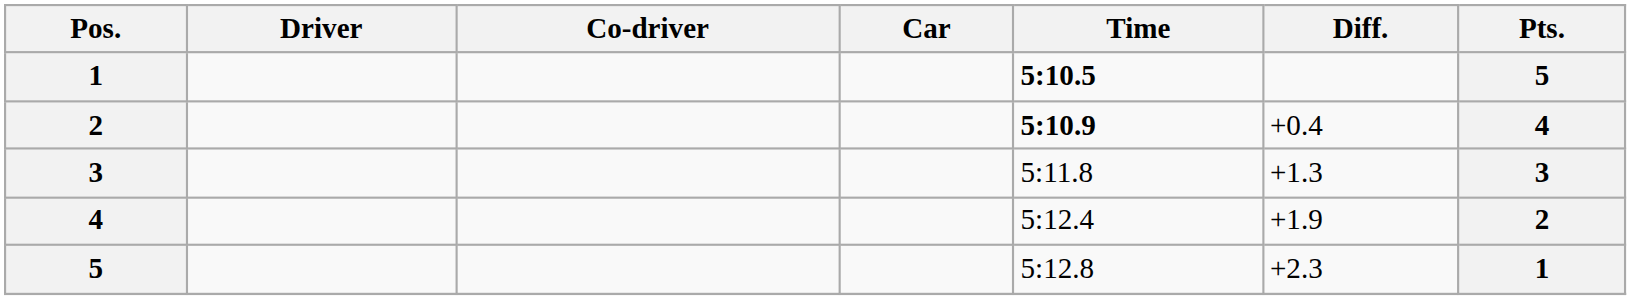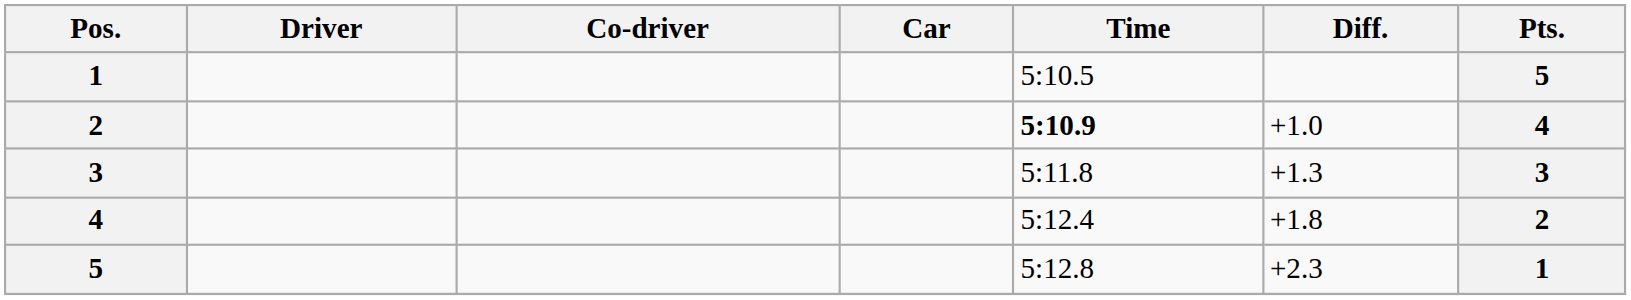row 2 | Time: bold -> normal
row 3 | Diff.: +0.4 -> +1.0
row 5 | Diff.: +1.9 -> +1.8
